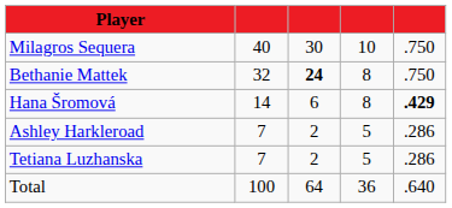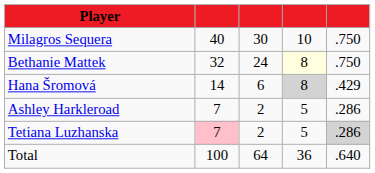Bethanie Mattek | column 3: bold -> normal
Bethanie Mattek | column 4: no background -> lightyellow background
Hana Šromová | column 4: no background -> lightgrey background
Hana Šromová | column 5: bold -> normal
Tetiana Luzhanska | column 2: no background -> pink background
Tetiana Luzhanska | column 5: no background -> lightgrey background
